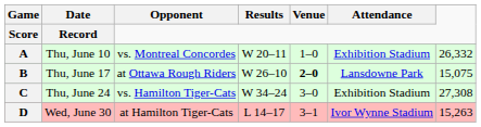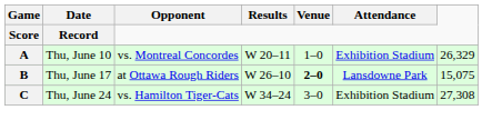A | column 7: 26,332 -> 26,329
- row: D | Wed, June 30 | at Hamilton Tiger-Cats | L 14–17 | 3–1 | Ivor Wynne Stadium | 15,263
